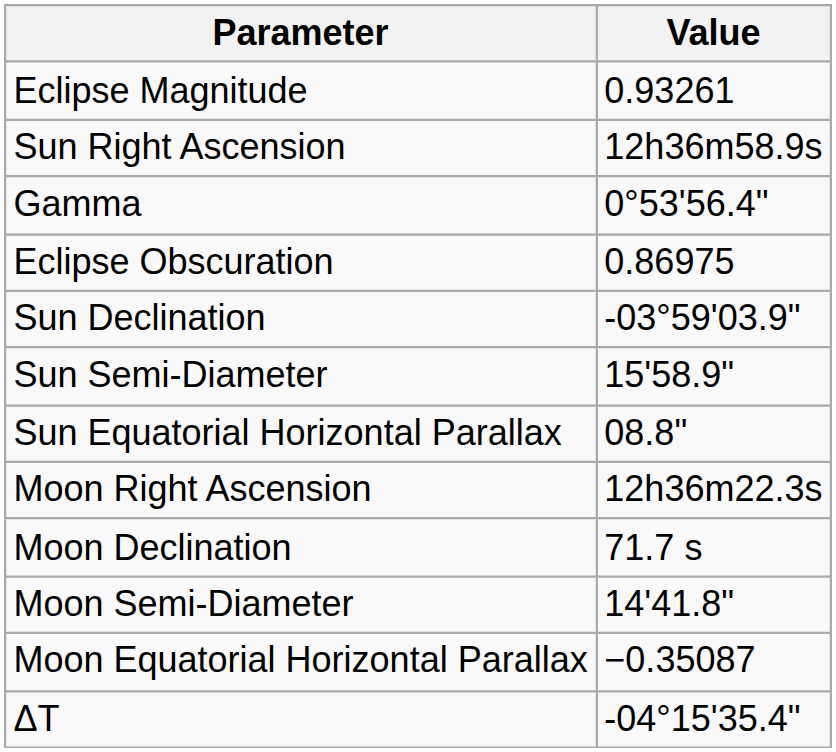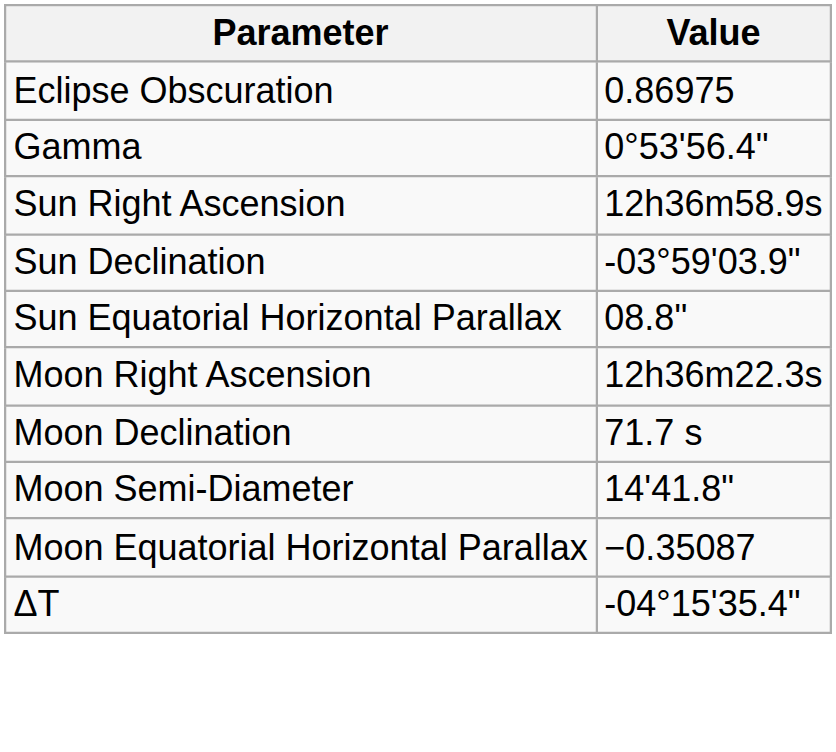- row: Eclipse Magnitude | 0.93261
rows swapped: Eclipse Obscuration <-> Sun Right Ascension
- row: Sun Semi-Diameter | 15'58.9"
